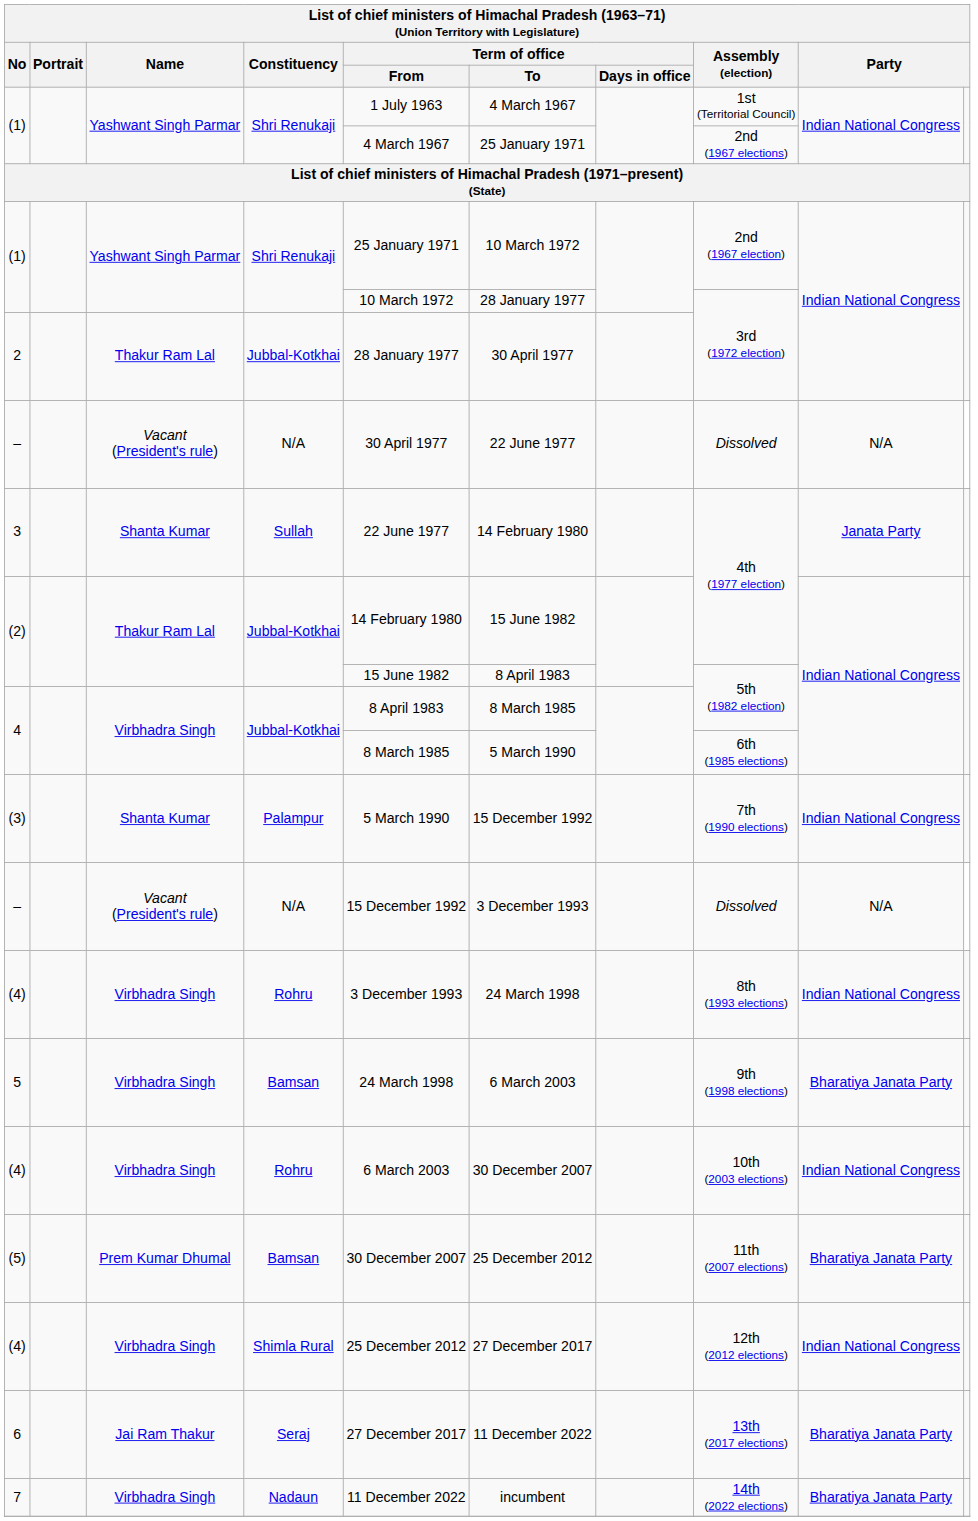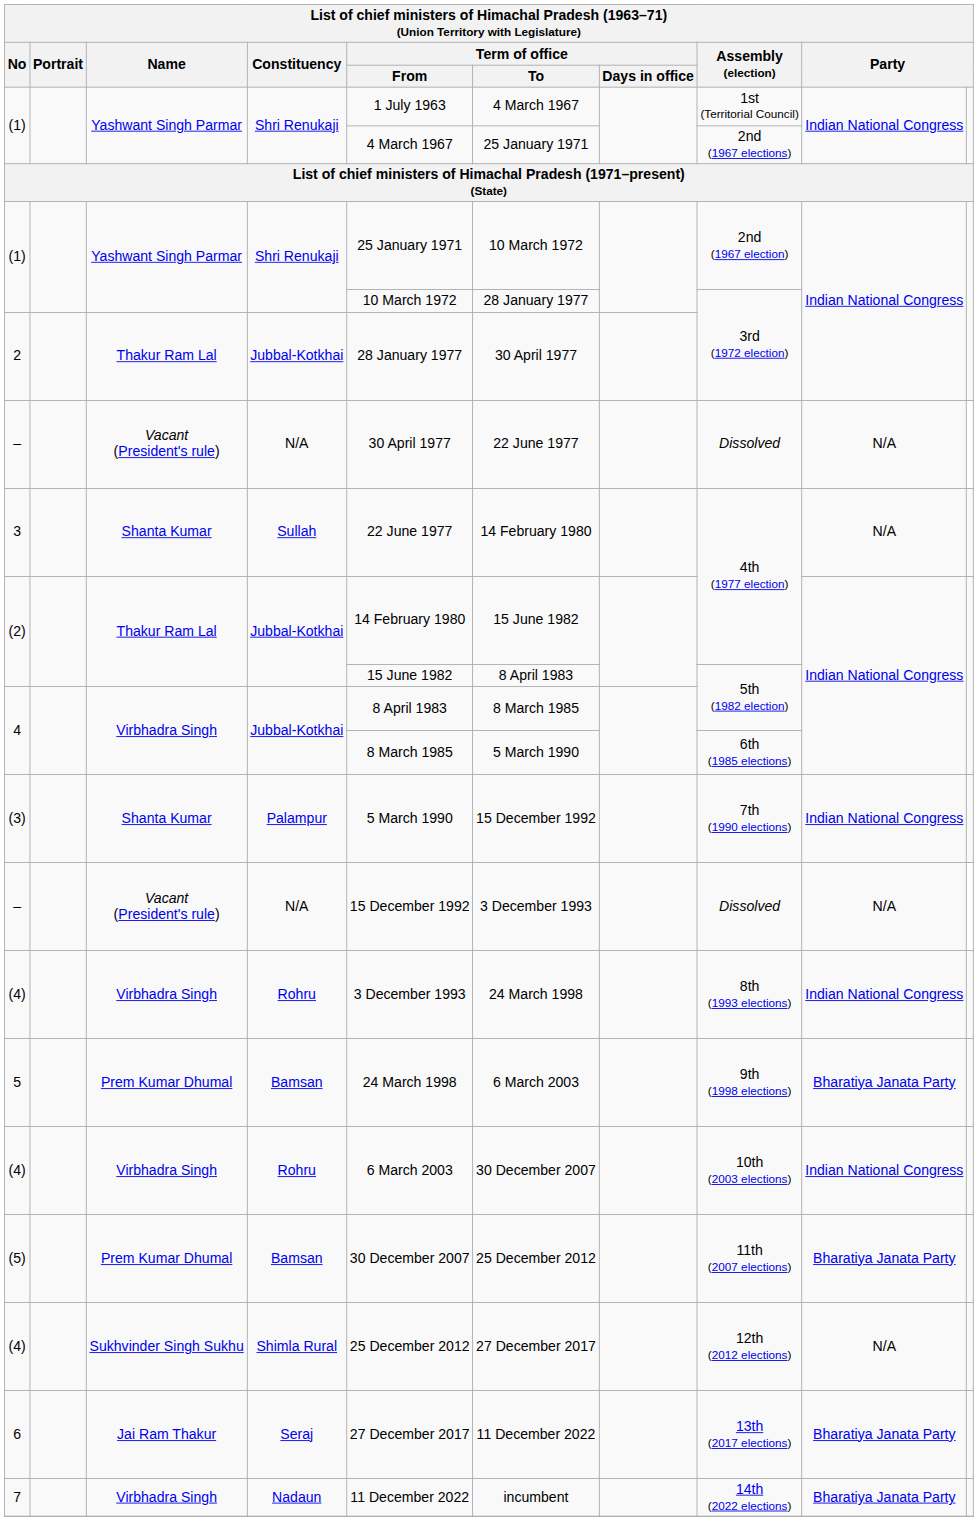3 | column 9: Janata Party -> N/A
5 | Name: Virbhadra Singh -> Prem Kumar Dhumal
(4) / Shimla Rural | Name: Virbhadra Singh -> Sukhvinder Singh Sukhu
(4) / Shimla Rural | column 9: Indian National Congress -> N/A
